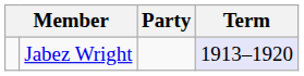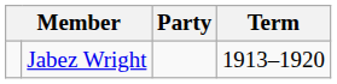Jabez Wright | Term: lavender background -> no background
